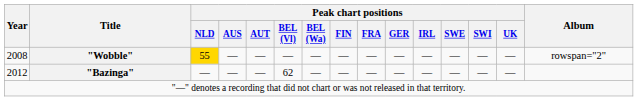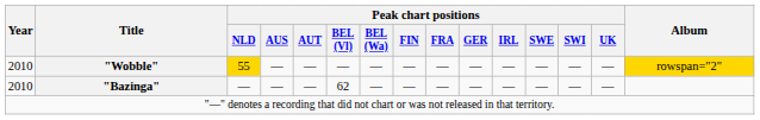"Wobble" | Year: 2008 -> 2010
"Wobble" | Album: no background -> gold background
"Bazinga" | Year: 2012 -> 2010
